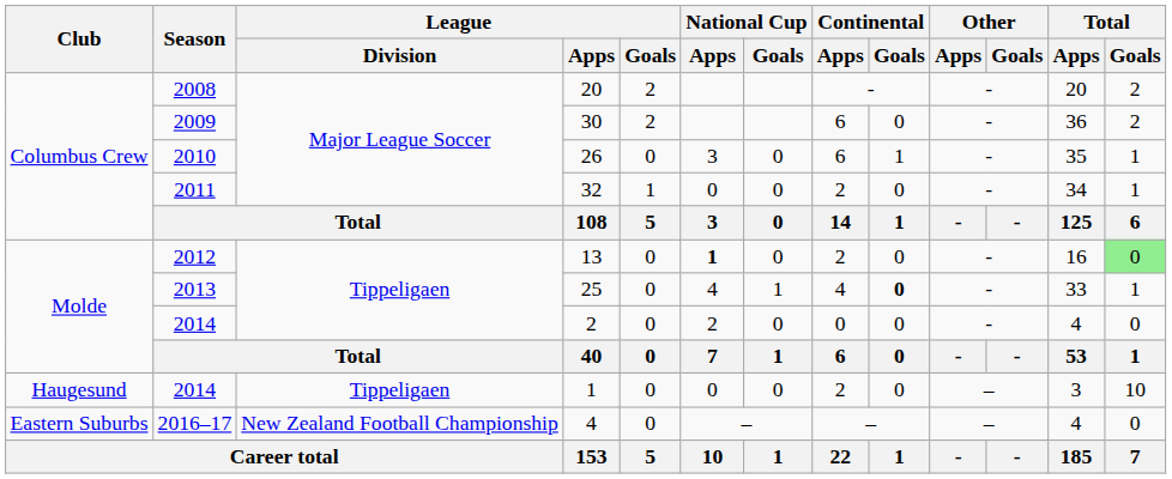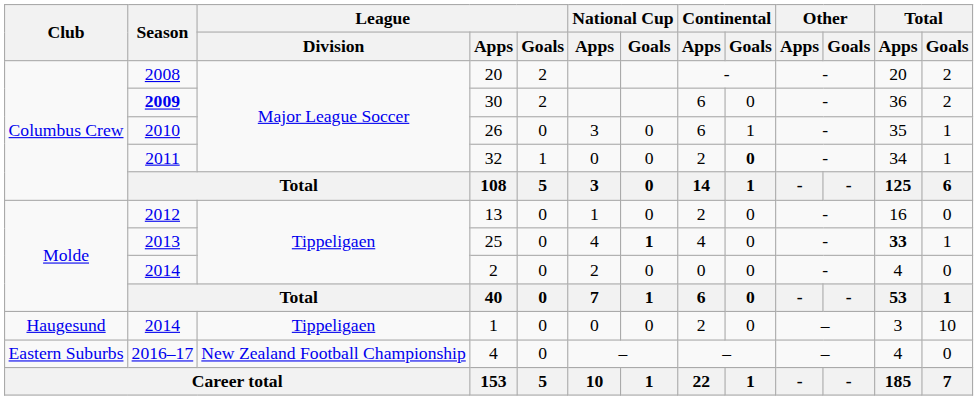30 | Season: normal -> bold
32 | Continental / Goals: normal -> bold
13 | National Cup / Apps: bold -> normal
13 | Total / Goals: lightgreen background -> no background
25 | National Cup / Goals: normal -> bold
25 | Continental / Goals: bold -> normal
25 | Total / Apps: normal -> bold
